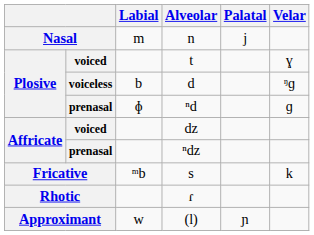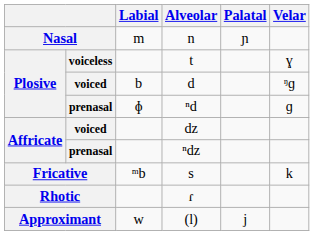n | Palatal: j -> ɲ
t | column 2: voiced -> voiceless
d | column 2: voiceless -> voiced
(l) | Palatal: ɲ -> j
